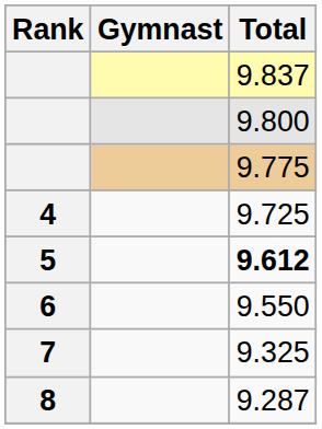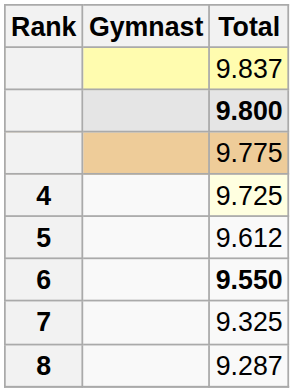9.800 | Total: normal -> bold
9.725 | Total: no background -> lightyellow background
9.612 | Total: bold -> normal
9.550 | Total: normal -> bold
